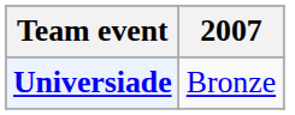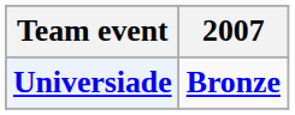Universiade | 2007: normal -> bold
